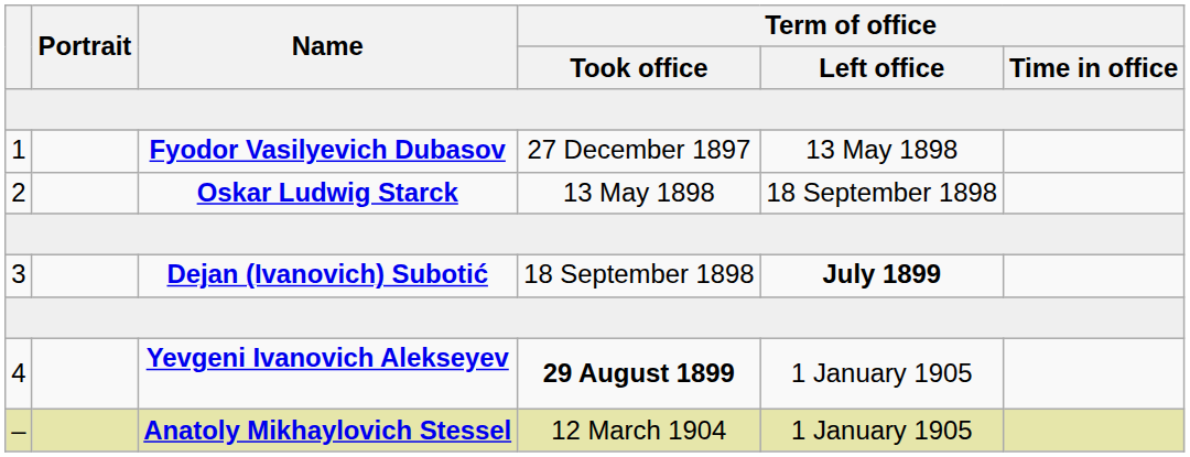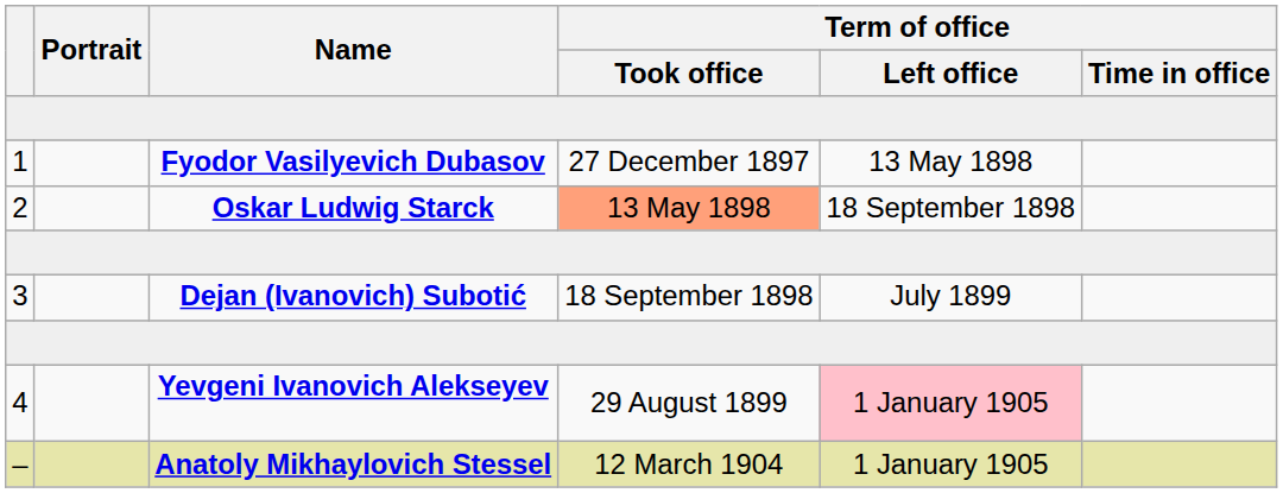2 | Term of office / Took office: no background -> lightsalmon background
3 | Term of office / Left office: bold -> normal
4 | Term of office / Took office: bold -> normal
4 | Term of office / Left office: no background -> pink background
